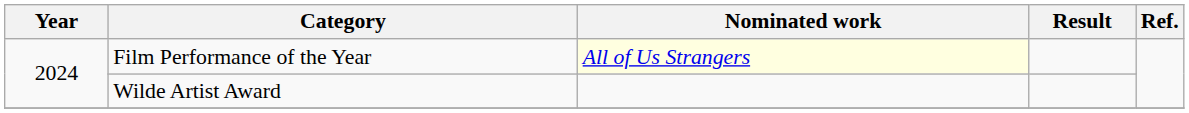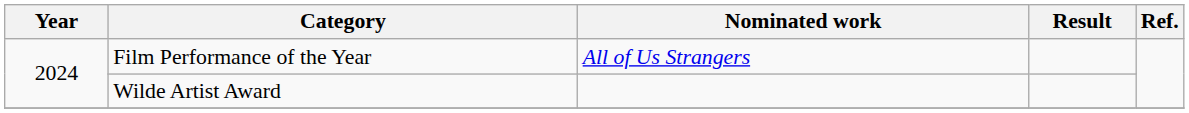Film Performance of the Year | Nominated work: lightyellow background -> no background
